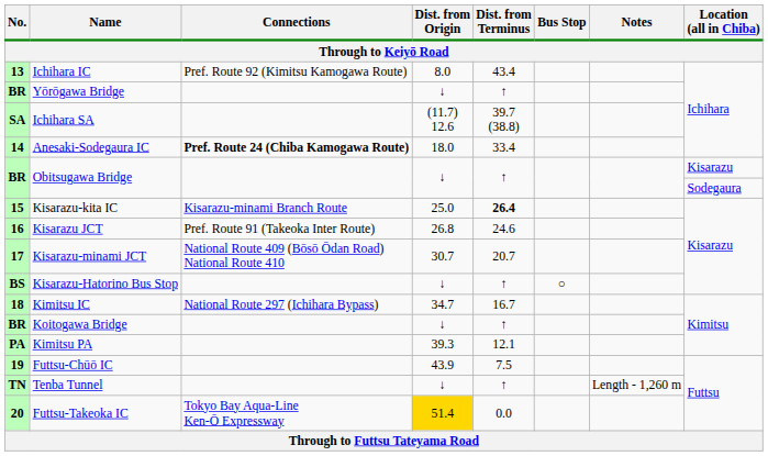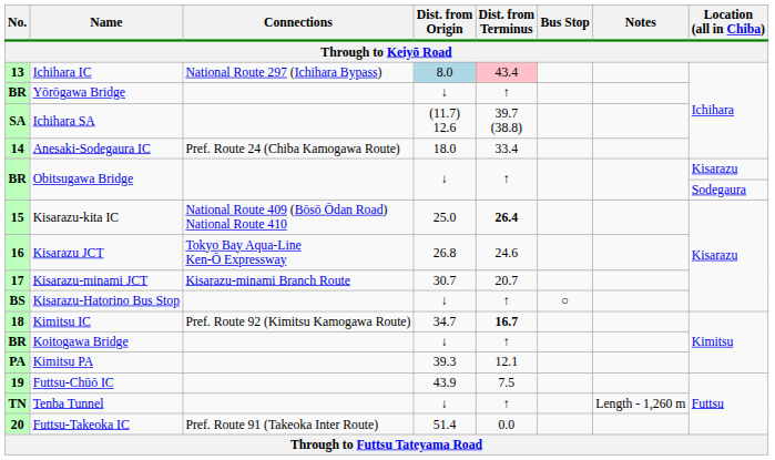Ichihara IC | Connections: Pref. Route 92 (Kimitsu Kamogawa Route) -> National Route 297 (Ichihara Bypass)
Ichihara IC | Dist. from Origin: no background -> lightblue background
Ichihara IC | Dist. from Terminus: no background -> pink background
Anesaki-Sodegaura IC | Connections: bold -> normal
Kisarazu-kita IC | Connections: Kisarazu-minami Branch Route -> National Route 409 (Bōsō Ōdan Road) National Route 410
Kisarazu JCT | Connections: Pref. Route 91 (Takeoka Inter Route) -> Tokyo Bay Aqua-Line Ken-Ō Expressway
Kisarazu-minami JCT | Connections: National Route 409 (Bōsō Ōdan Road) National Route 410 -> Kisarazu-minami Branch Route
Kimitsu IC | Connections: National Route 297 (Ichihara Bypass) -> Pref. Route 92 (Kimitsu Kamogawa Route)
Kimitsu IC | Dist. from Terminus: normal -> bold
Futtsu-Takeoka IC | Connections: Tokyo Bay Aqua-Line Ken-Ō Expressway -> Pref. Route 91 (Takeoka Inter Route)
Futtsu-Takeoka IC | Dist. from Origin: gold background -> no background
